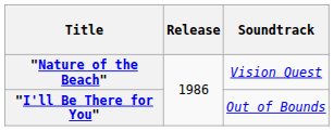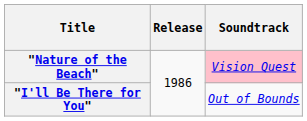"Nature of the Beach" | Soundtrack: no background -> pink background
